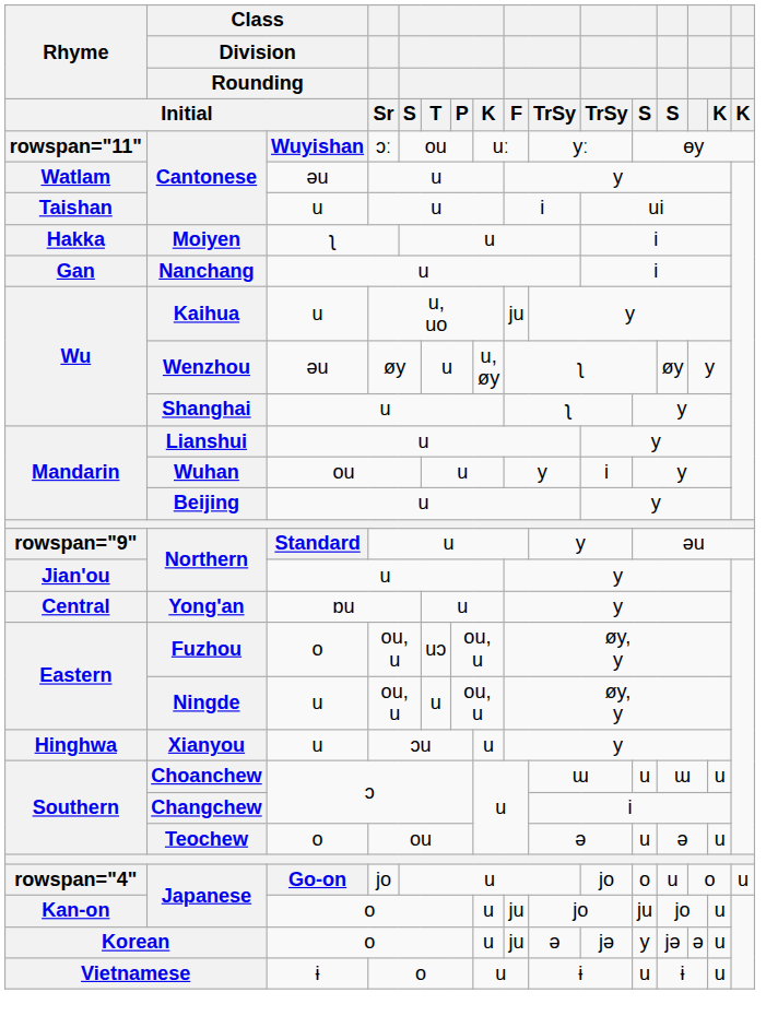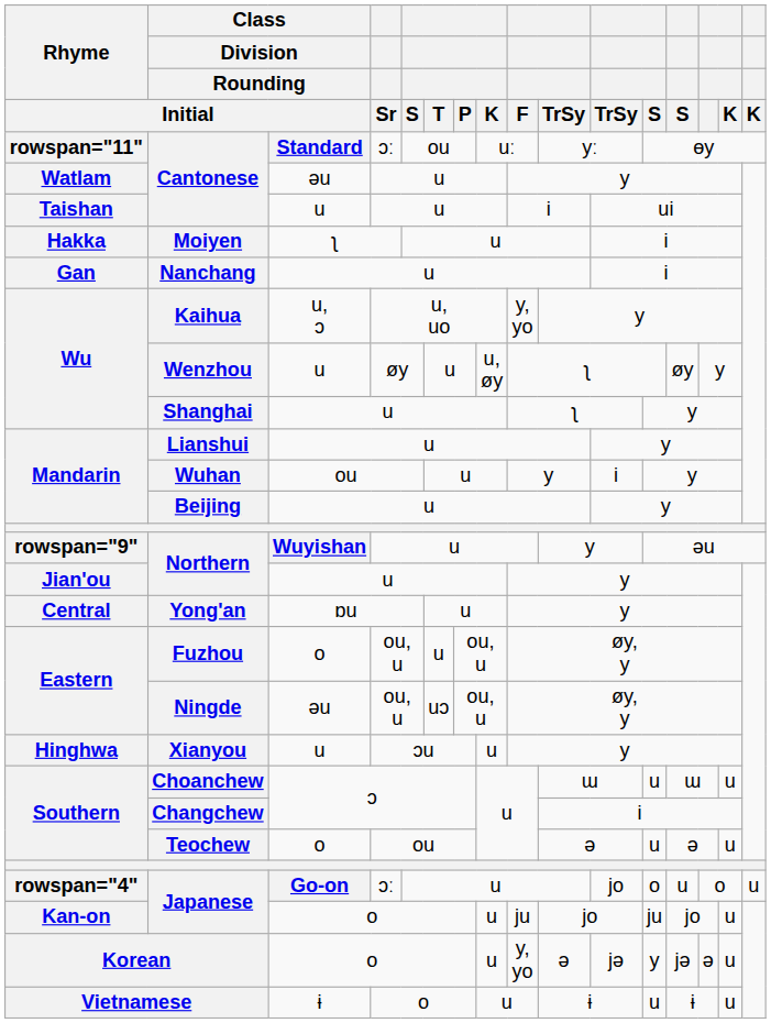rowspan="11" / Cantonese | column 3: Wuyishan -> Standard
Kaihua | column 3: u -> u, ɔ
Kaihua | F: ju -> y, yo
Wenzhou | column 3: əu -> u
rowspan="9" / Northern | column 3: Standard -> Wuyishan
Fuzhou | T: uɔ -> u
Ningde | column 3: u -> əu
Ningde | T: u -> uɔ
rowspan="4" / Japanese | Sr: jo -> ɔː
Korean | F: ju -> y, yo
